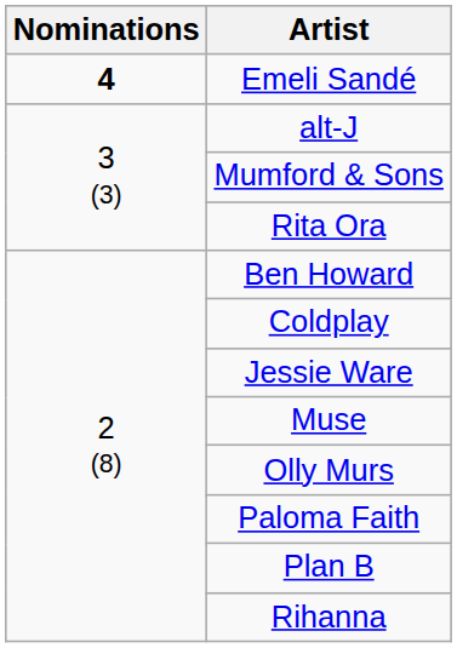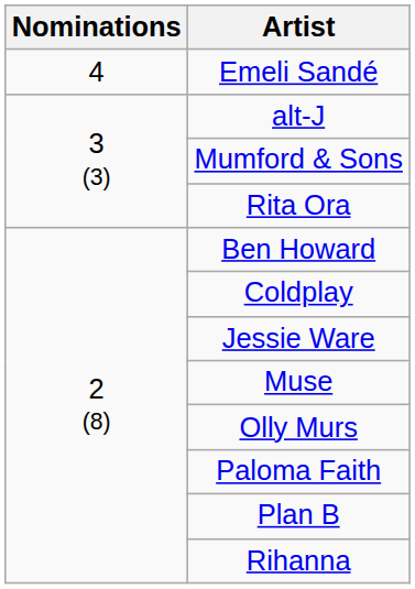Emeli Sandé | Nominations: bold -> normal
